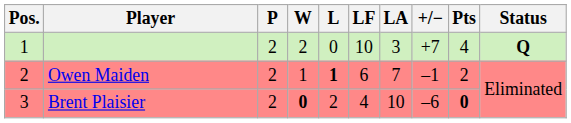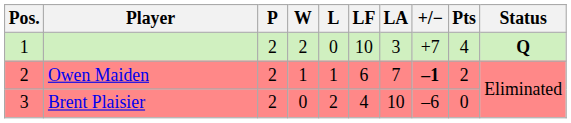Owen Maiden | L: bold -> normal
Owen Maiden | +/−: normal -> bold
Brent Plaisier | W: bold -> normal
Brent Plaisier | Pts: bold -> normal
